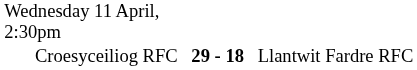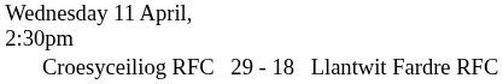Croesyceiliog RFC | column 2: bold -> normal
